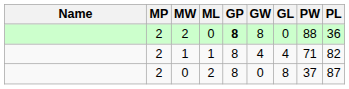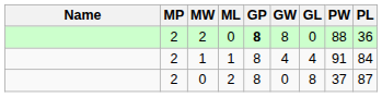row 3 | PW: 71 -> 91
row 3 | PL: 82 -> 84
